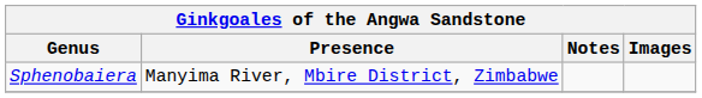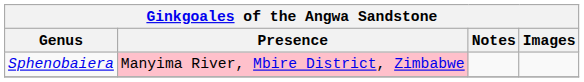Sphenobaiera | Presence: no background -> pink background
